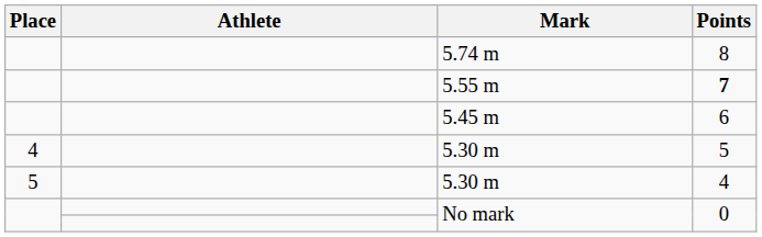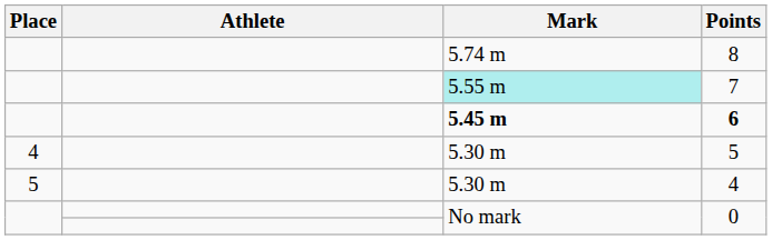7 | Mark: no background -> paleturquoise background
7 | Points: bold -> normal
6 | Mark: normal -> bold
6 | Points: normal -> bold
